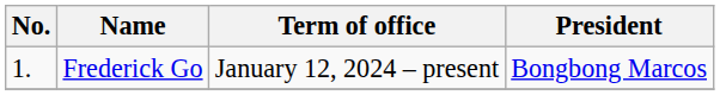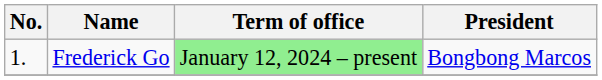Frederick Go | Term of office: no background -> lightgreen background
